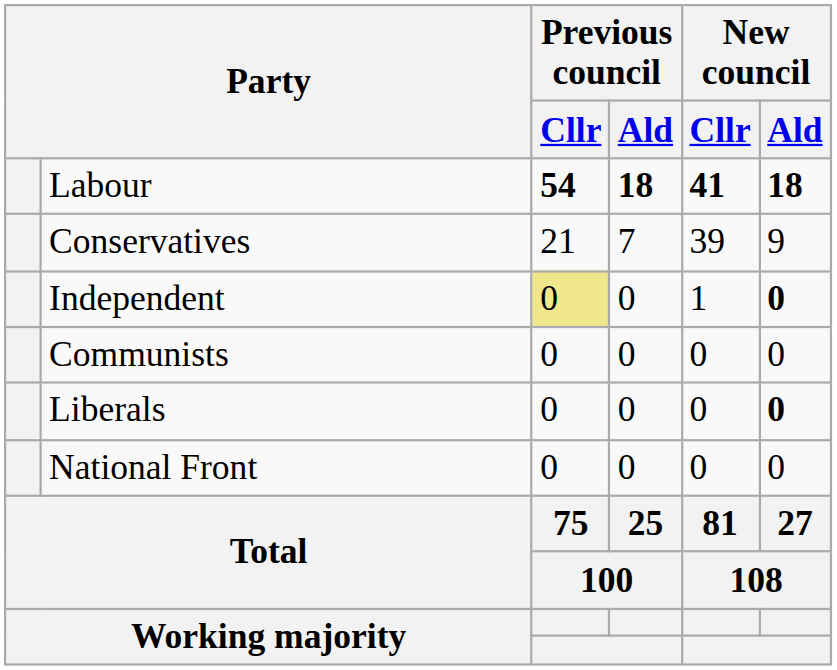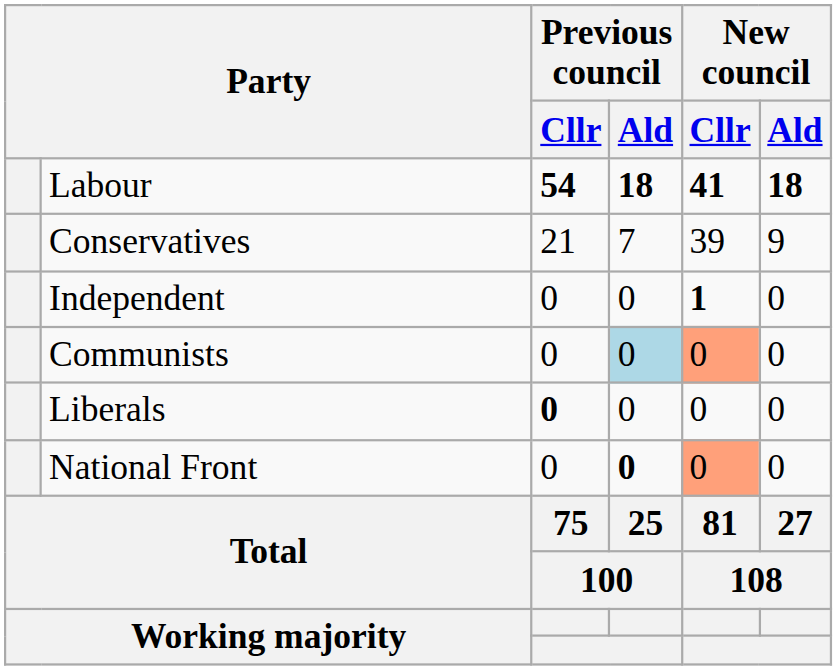Independent | Previous council / Cllr: khaki background -> no background
Independent | New council / Cllr: normal -> bold
Independent | New council / Ald: bold -> normal
Communists | Previous council / Ald: no background -> lightblue background
Communists | New council / Cllr: no background -> lightsalmon background
Liberals | Previous council / Cllr: normal -> bold
Liberals | New council / Ald: bold -> normal
National Front | Previous council / Ald: normal -> bold
National Front | New council / Cllr: no background -> lightsalmon background
